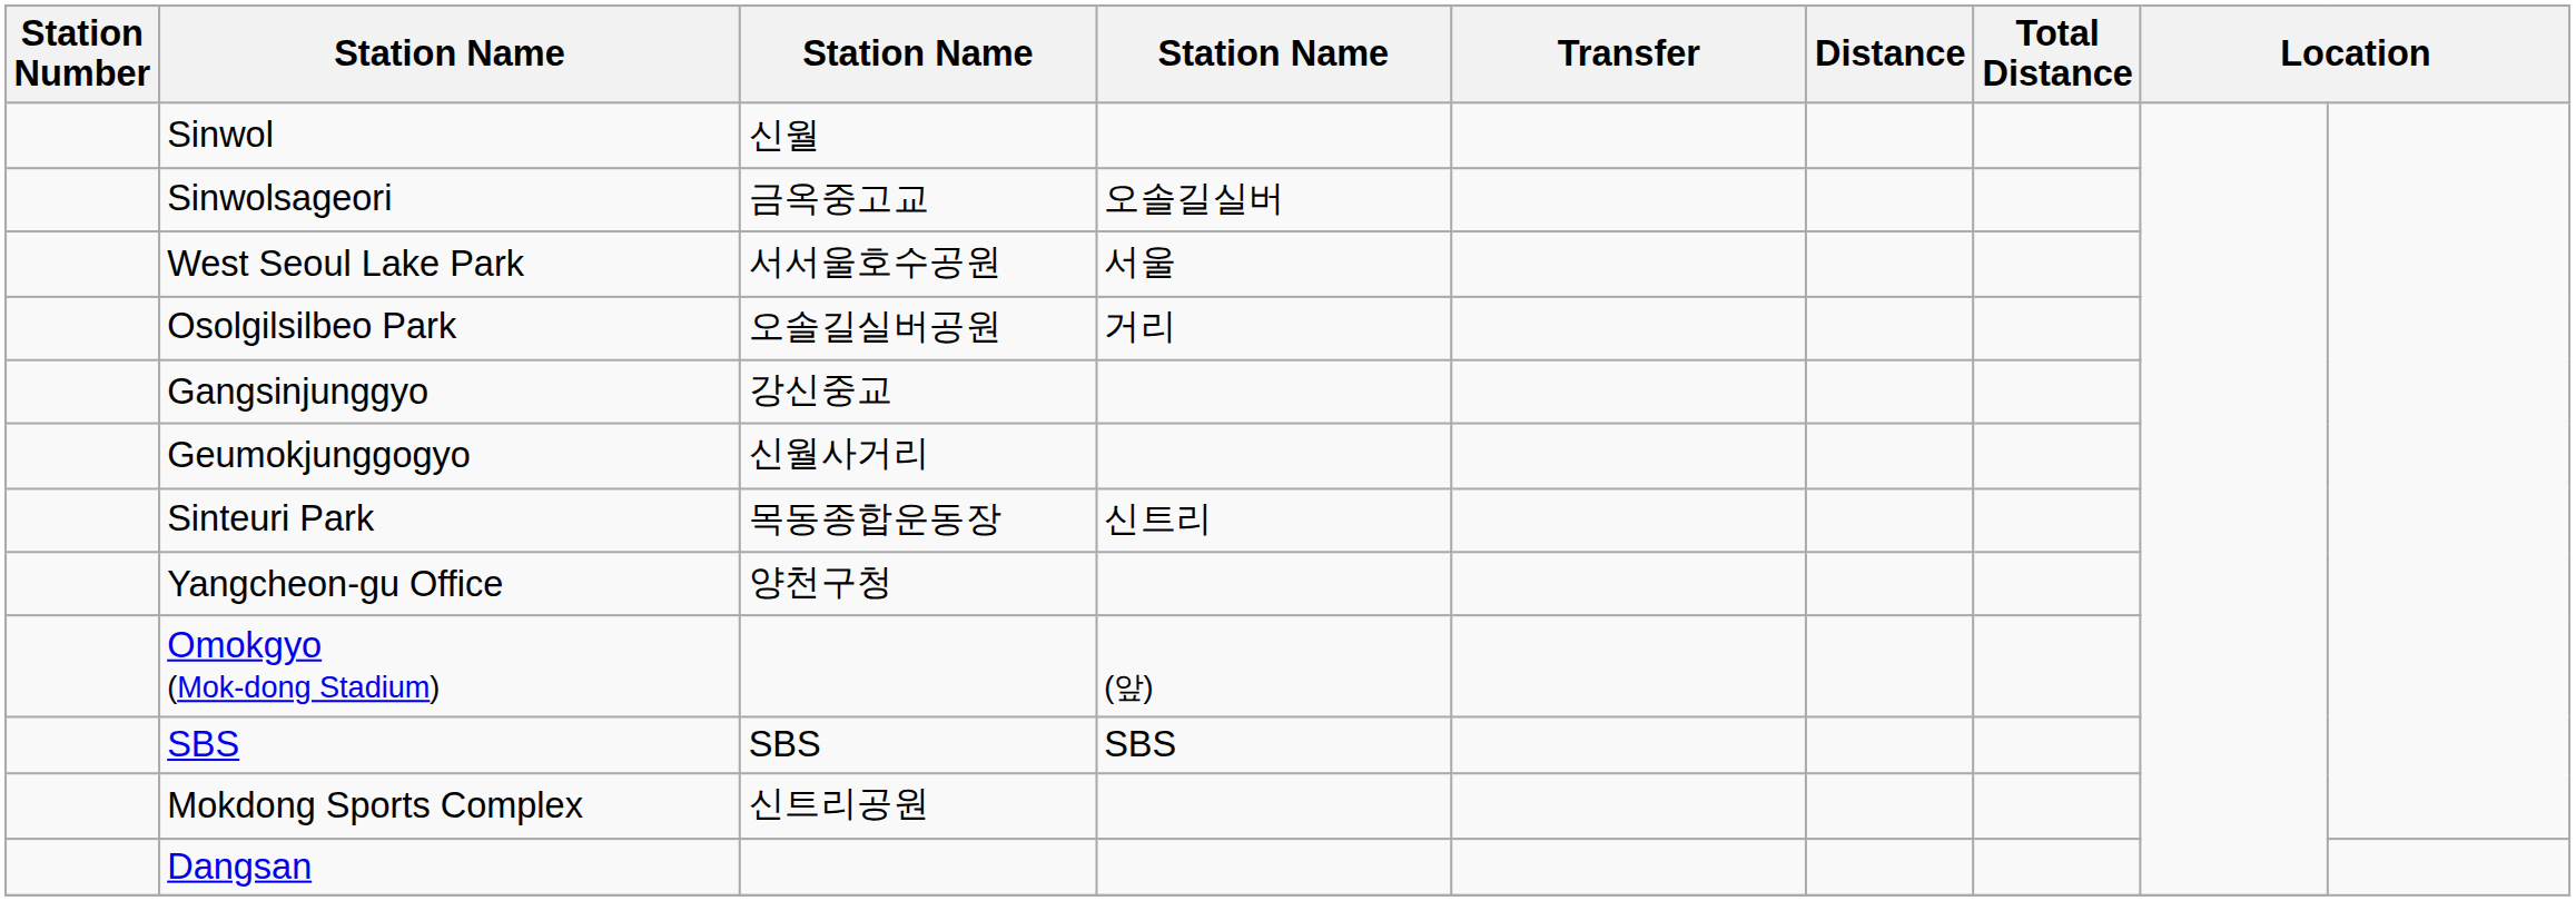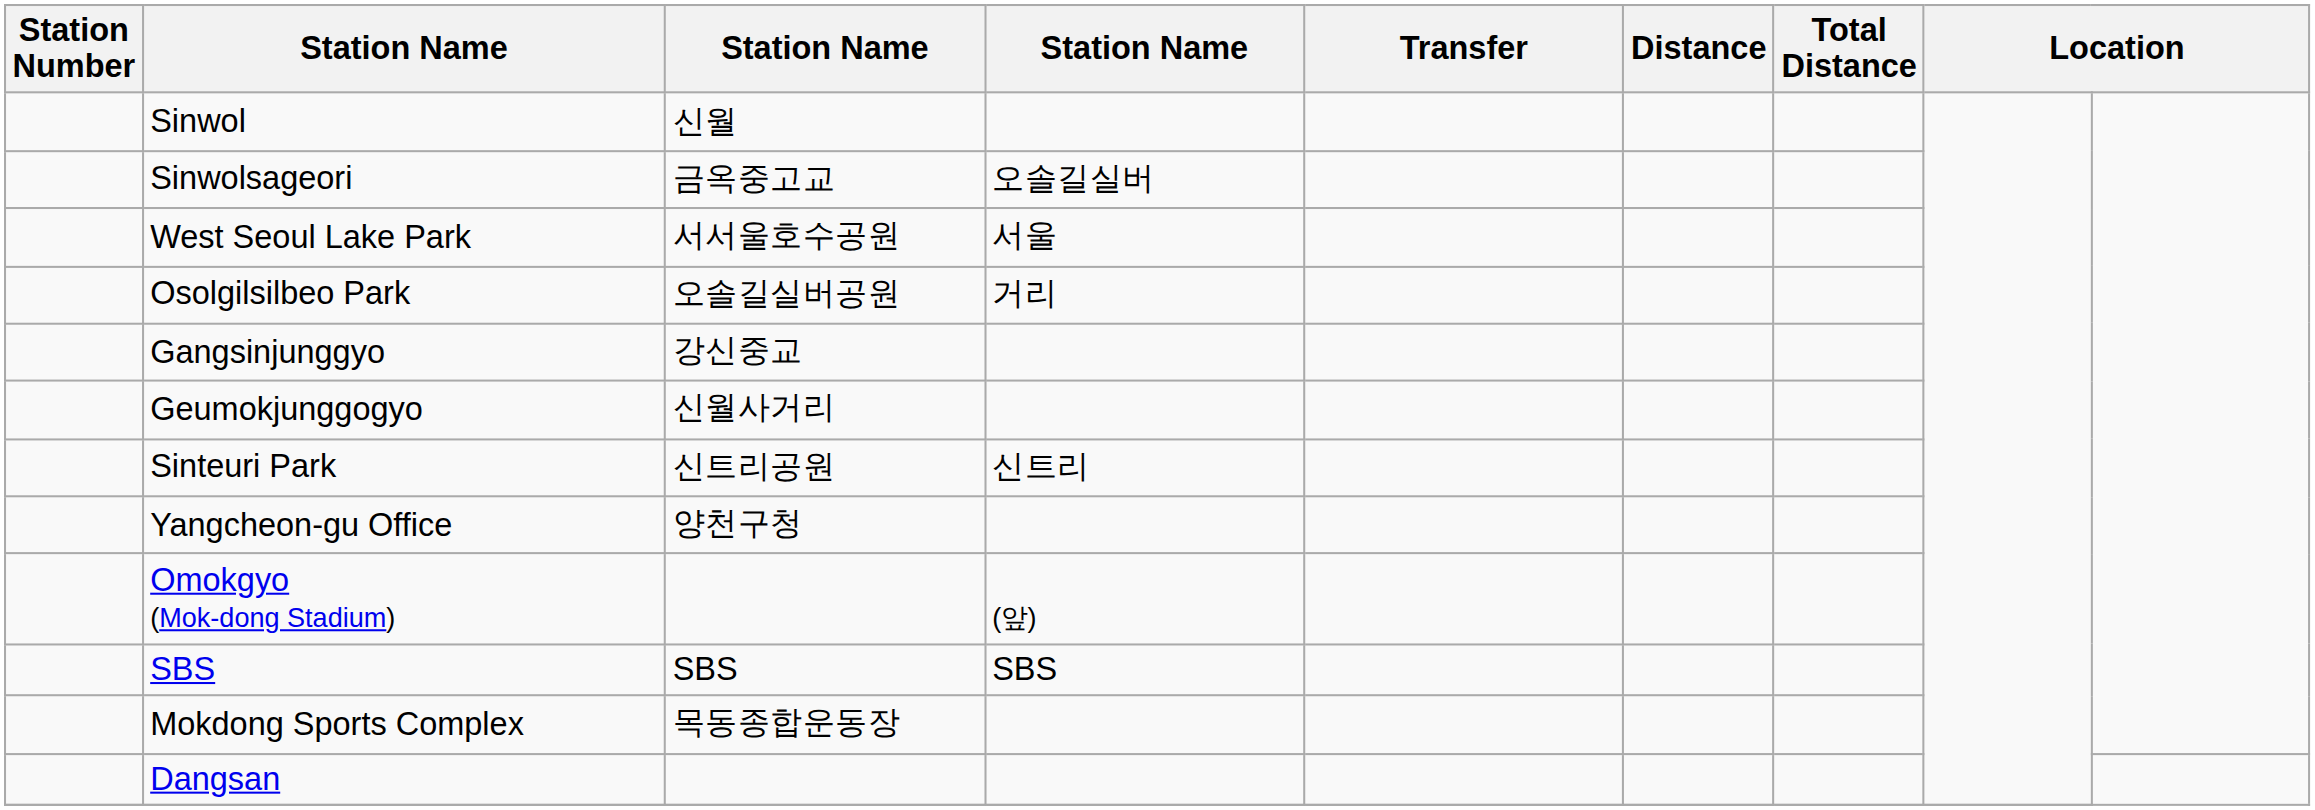Sinteuri Park | column 3: 목동종합운동장 -> 신트리공원
Mokdong Sports Complex | column 3: 신트리공원 -> 목동종합운동장
